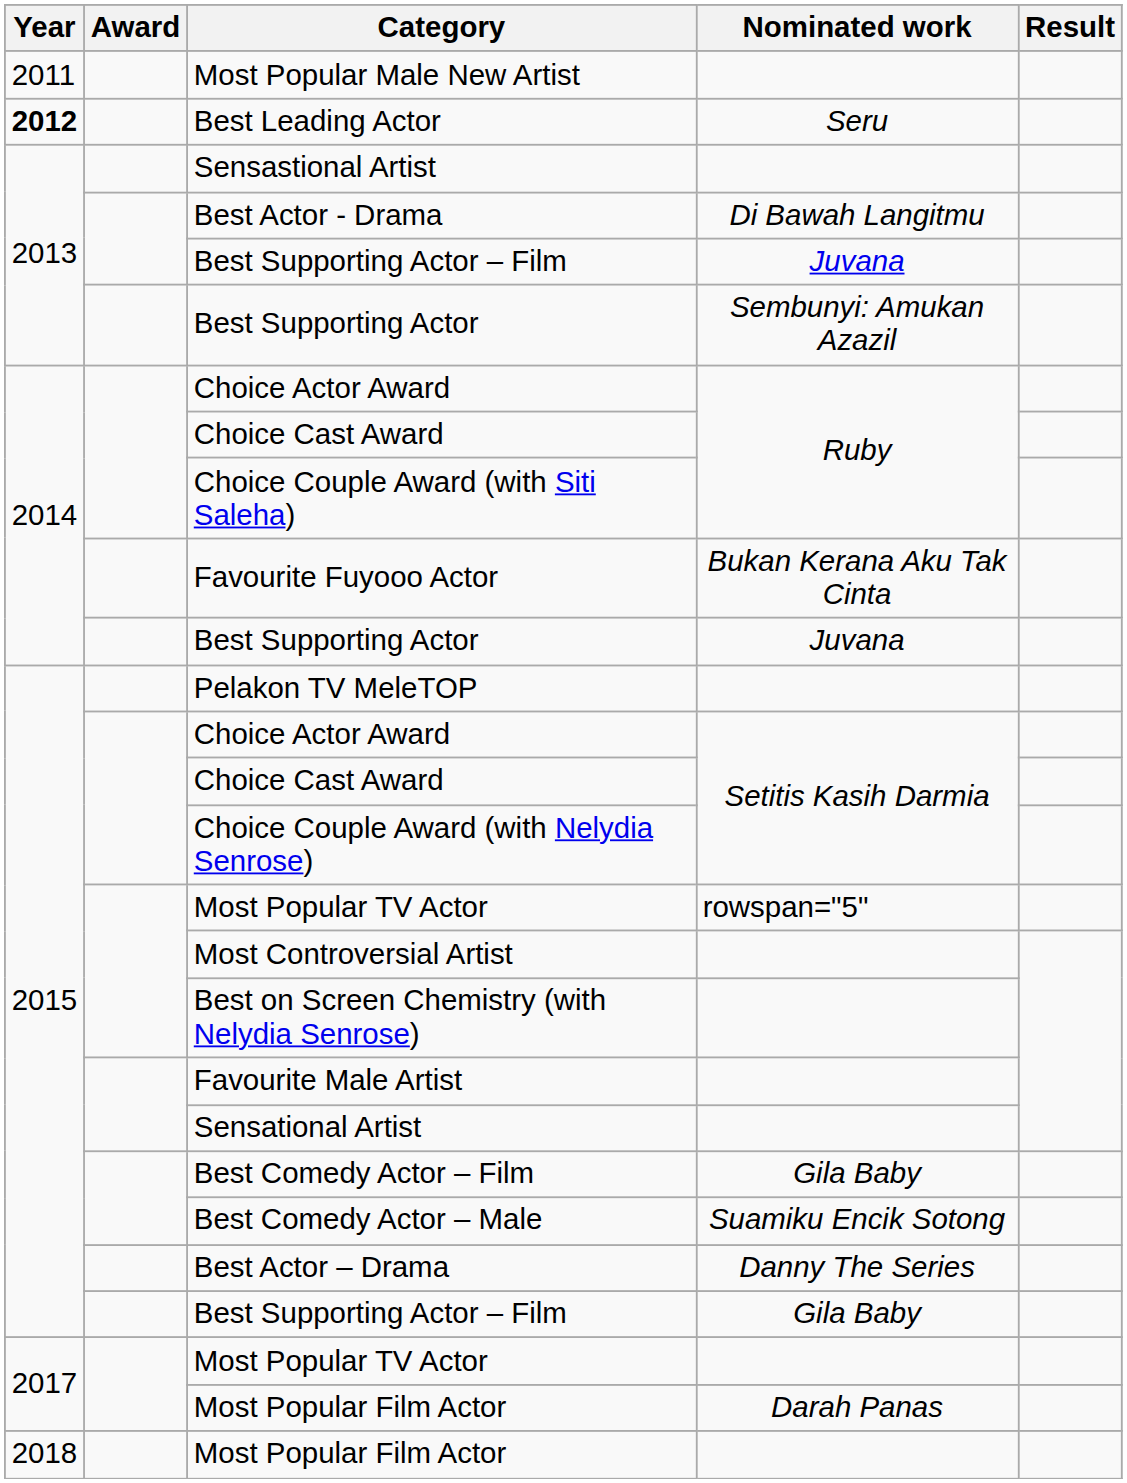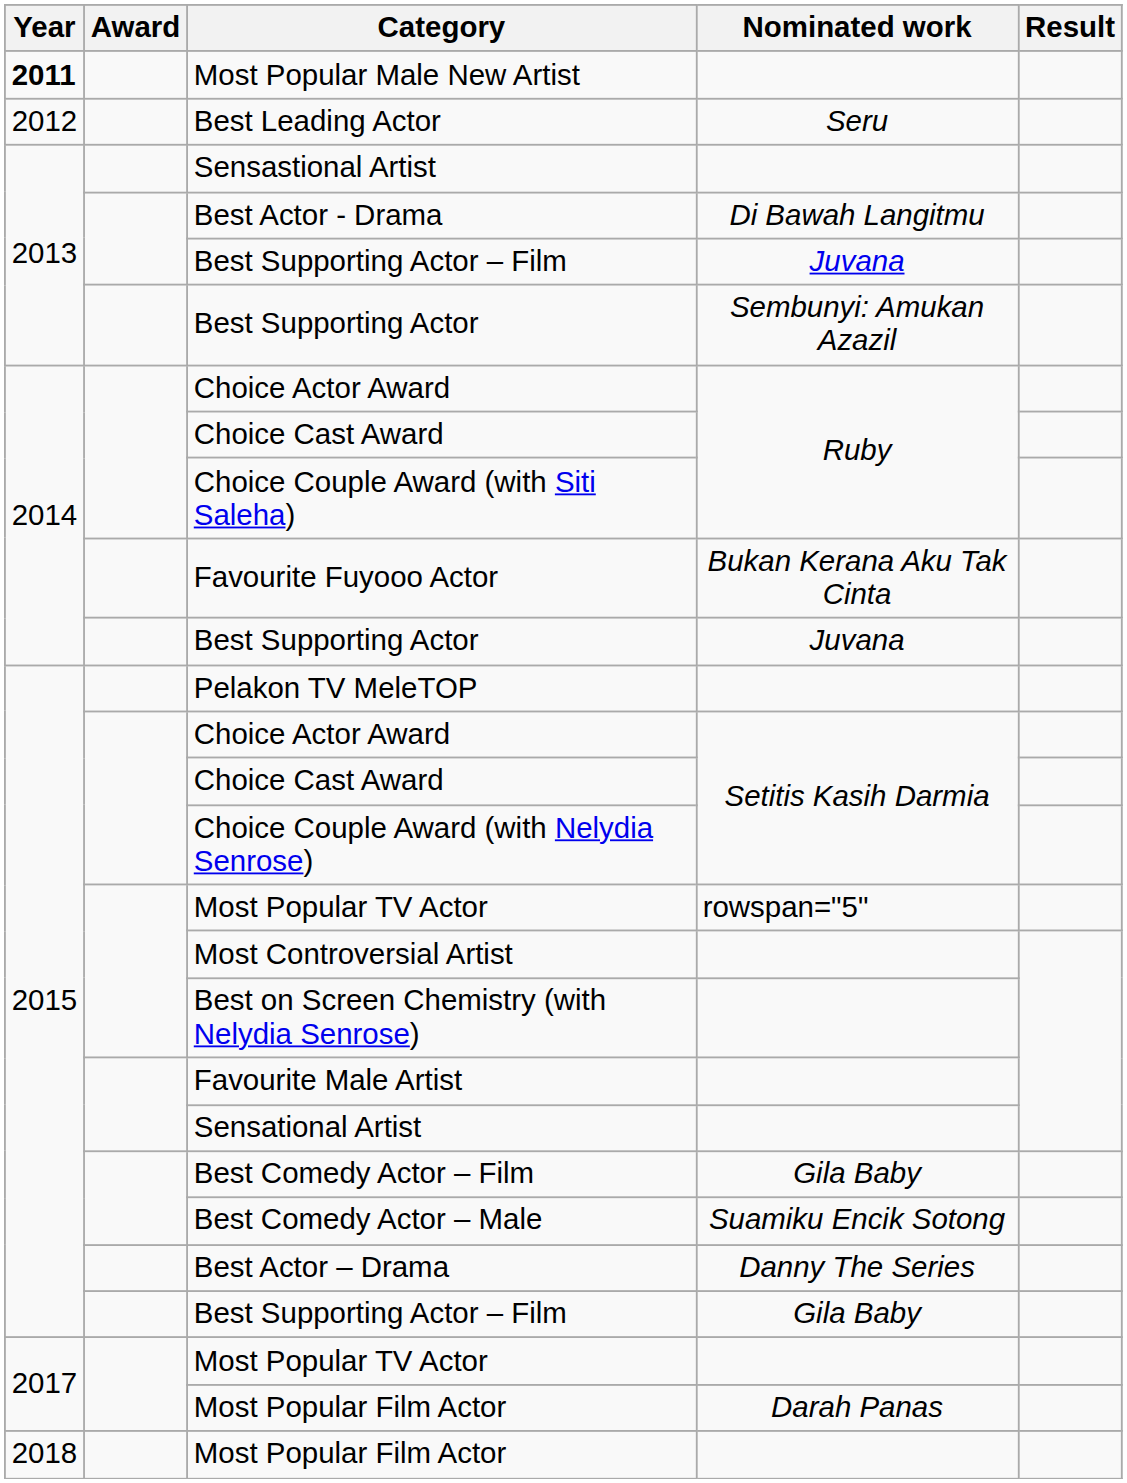Most Popular Male New Artist | Year: normal -> bold
Best Leading Actor | Year: bold -> normal
